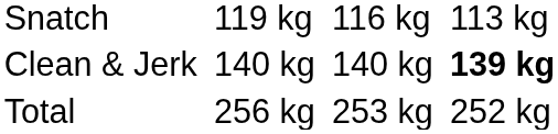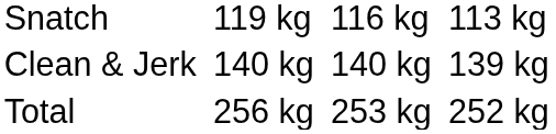Clean & Jerk | column 4: bold -> normal
